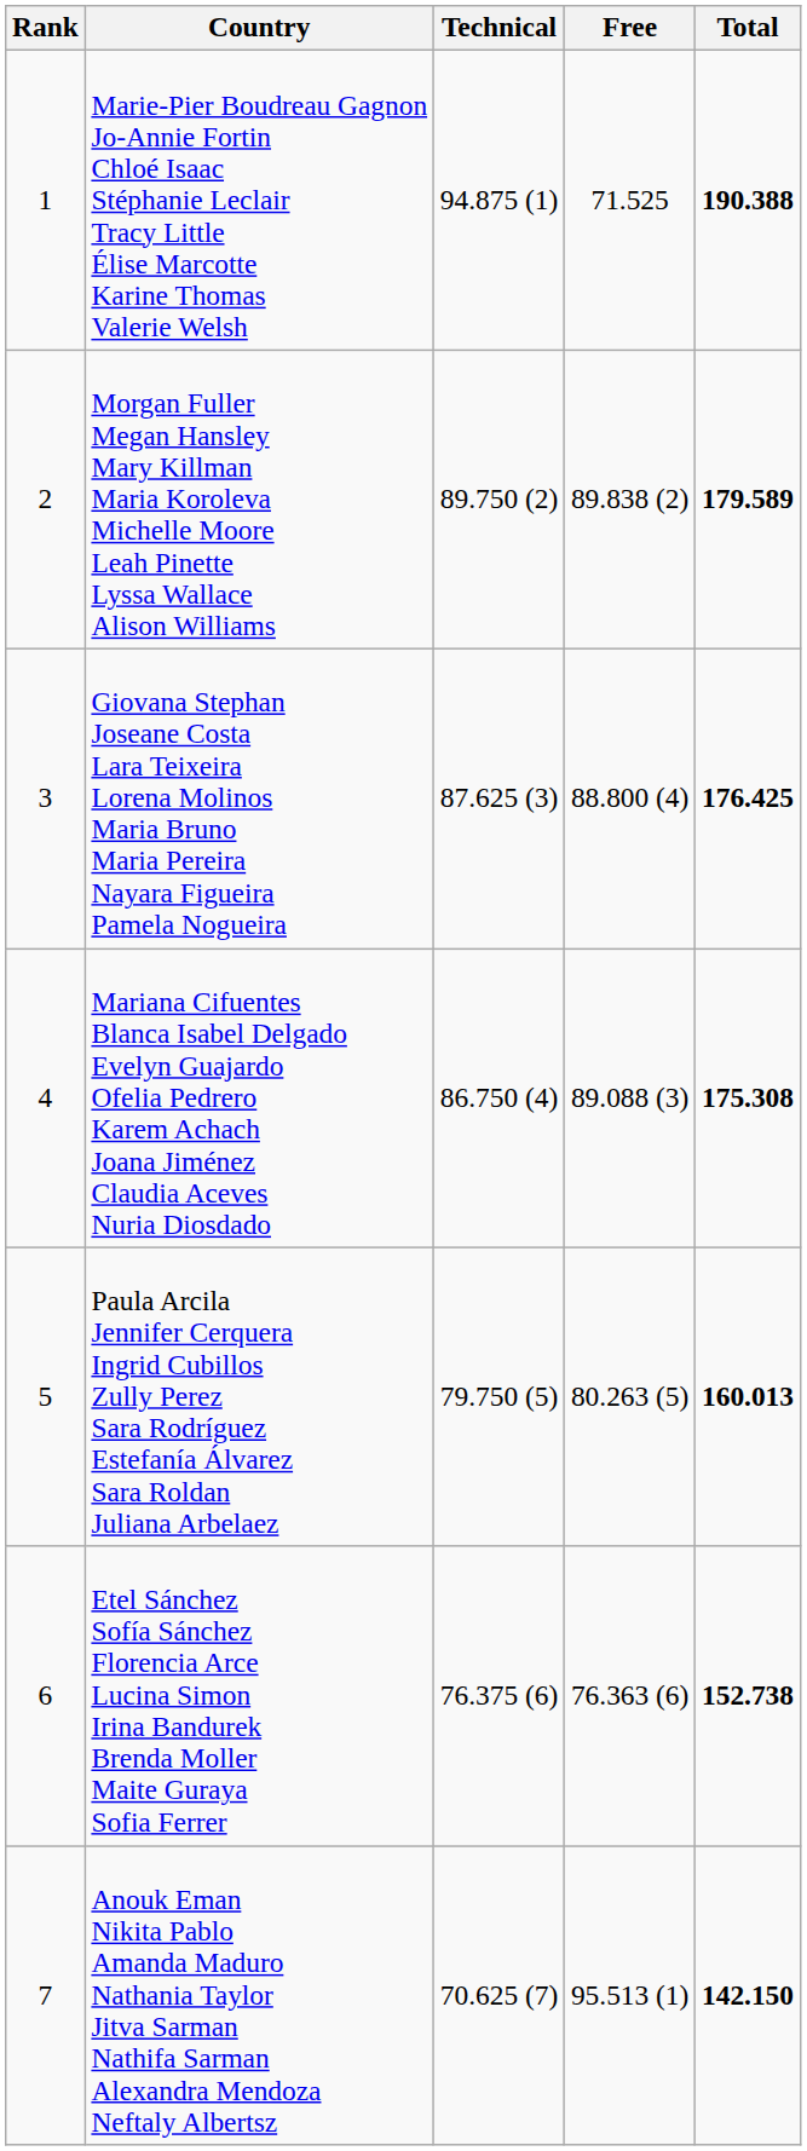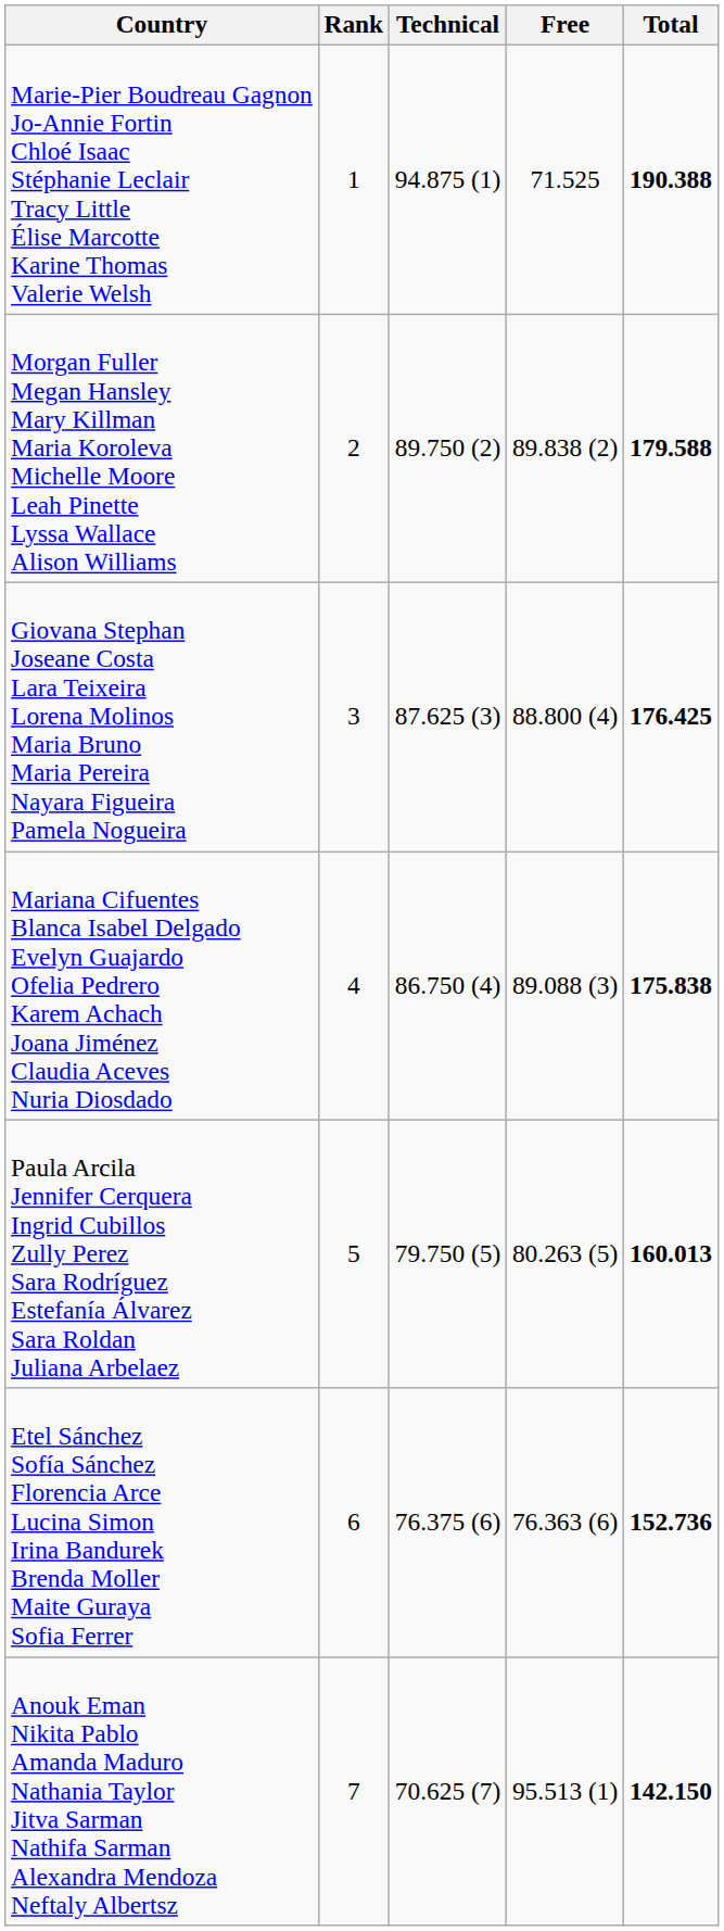columns swapped: Rank <-> Country
row 3 | Total: 179.589 -> 179.588
row 5 | Total: 175.308 -> 175.838
row 7 | Total: 152.738 -> 152.736
